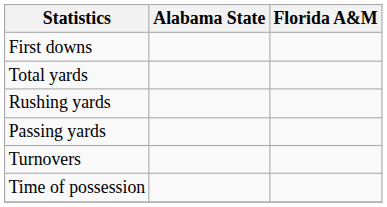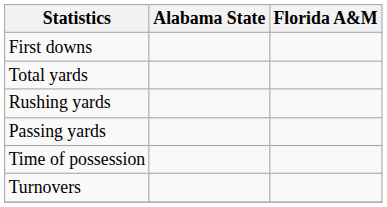rows swapped: Turnovers <-> Time of possession
